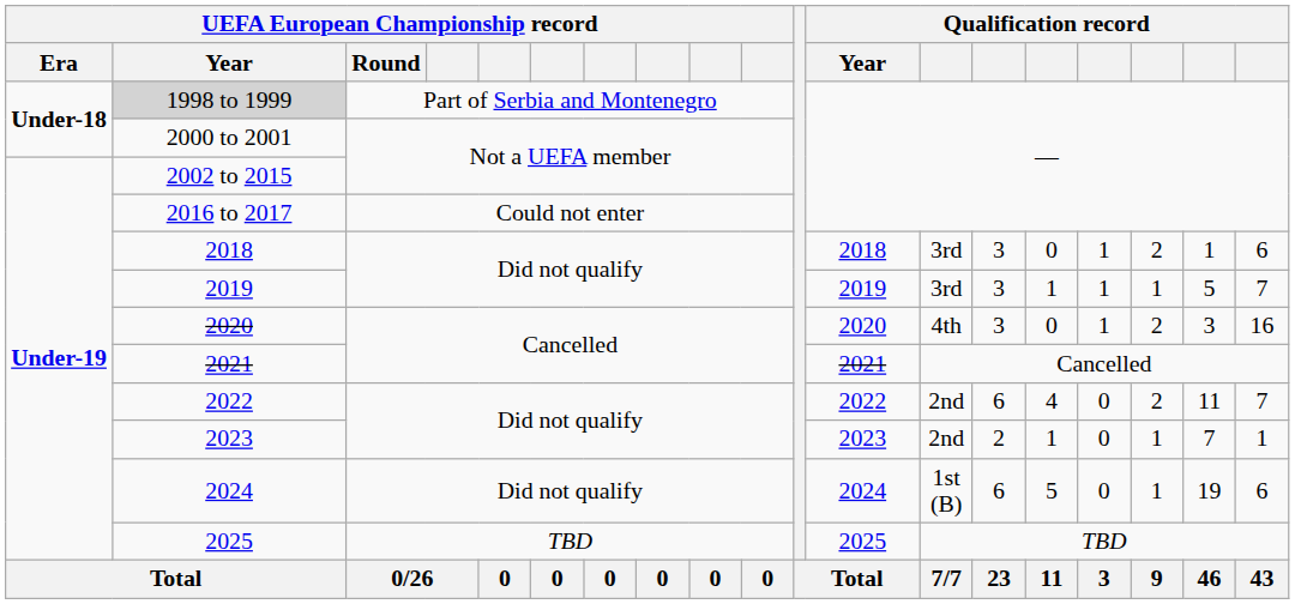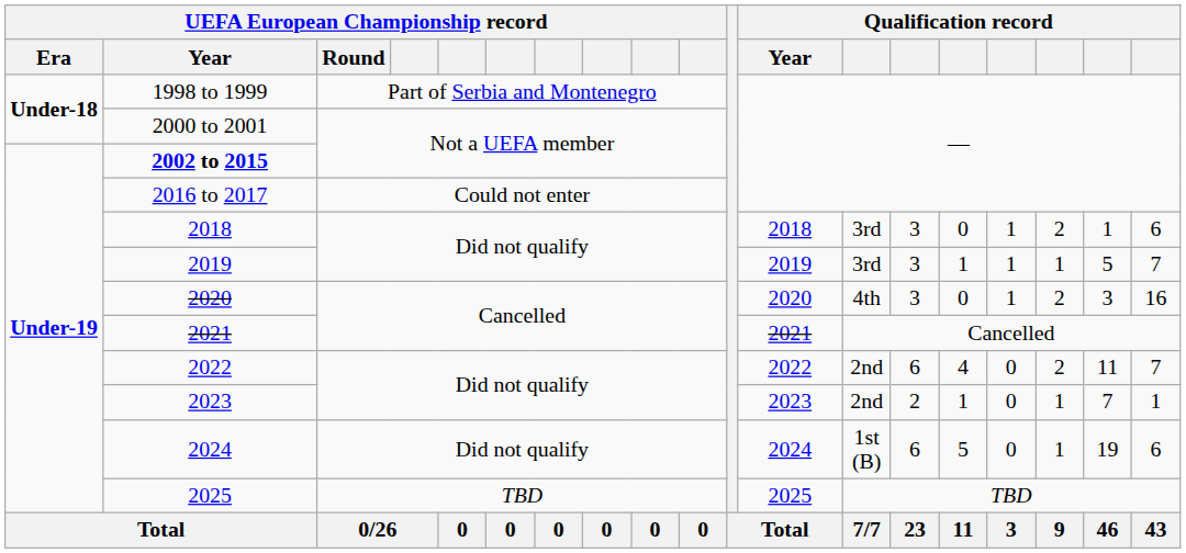1998 to 1999 | UEFA European Championship record / Year: lightgrey background -> no background
2002 to 2015 | UEFA European Championship record / Year: normal -> bold
